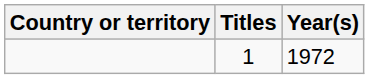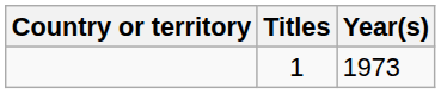row 2 | Year(s): 1972 -> 1973
